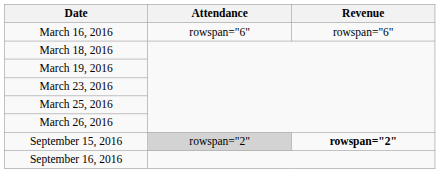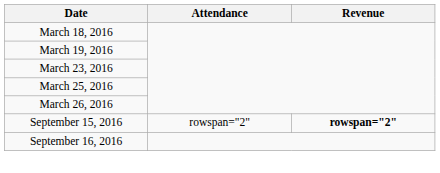- row: March 16, 2016 | rowspan="6" | rowspan="6"
September 15, 2016 | Attendance: lightgrey background -> no background
